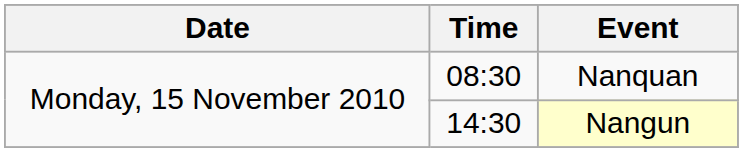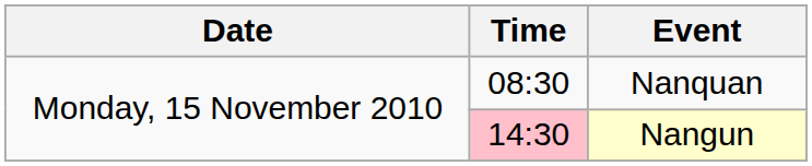Nangun | Time: no background -> pink background
